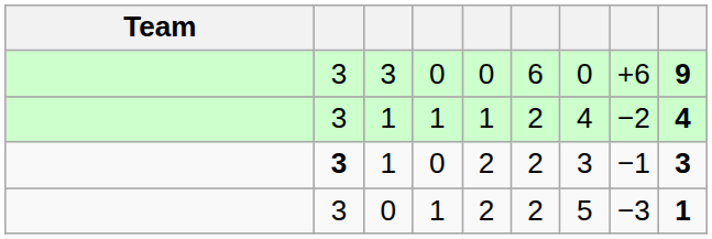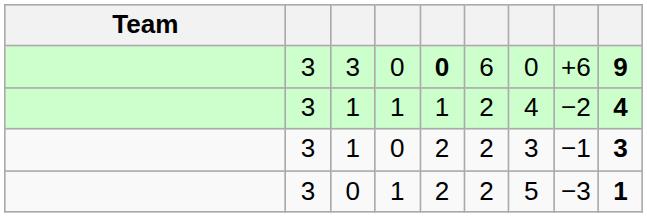row 2 | column 5: normal -> bold
row 4 | column 2: bold -> normal
